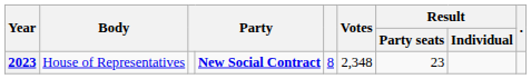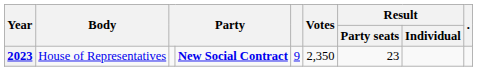2023 | column 5: 8 -> 9
2023 | Votes: 2,348 -> 2,350
